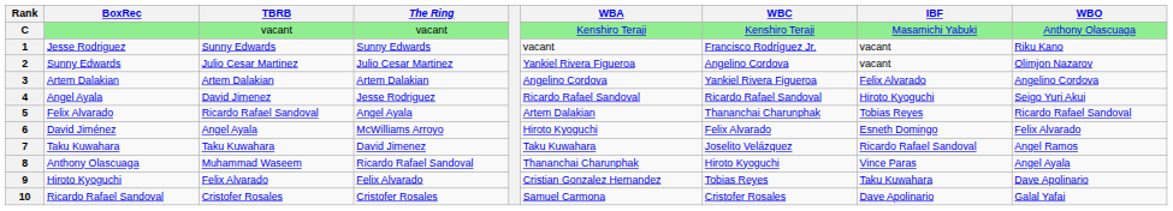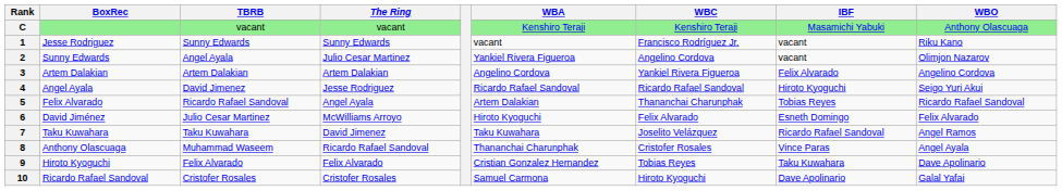2 | TBRB: Julio Cesar Martinez -> Angel Ayala
6 | TBRB: Angel Ayala -> Julio Cesar Martinez
8 | WBC: Hiroto Kyoguchi -> Cristofer Rosales
10 | WBC: Cristofer Rosales -> Hiroto Kyoguchi
